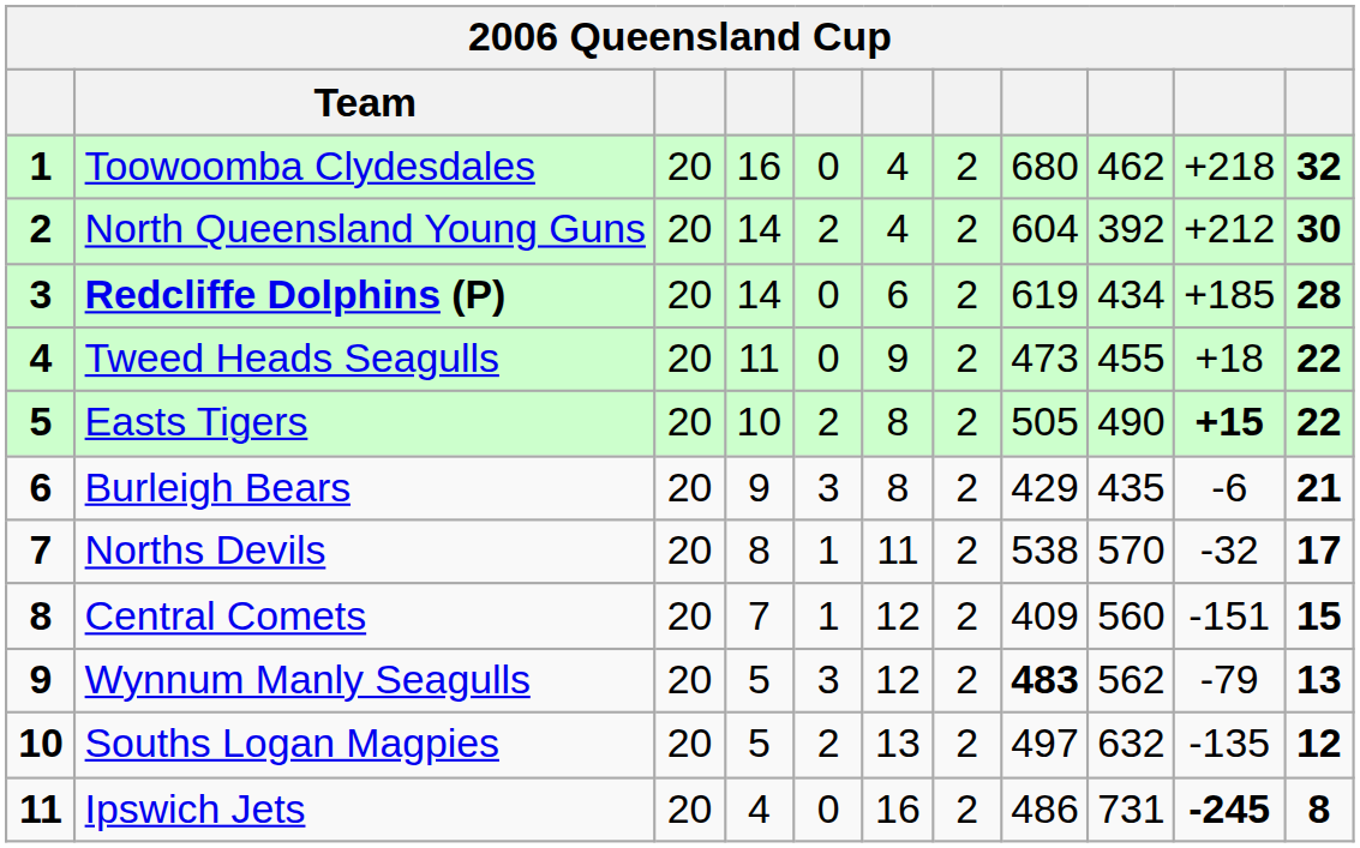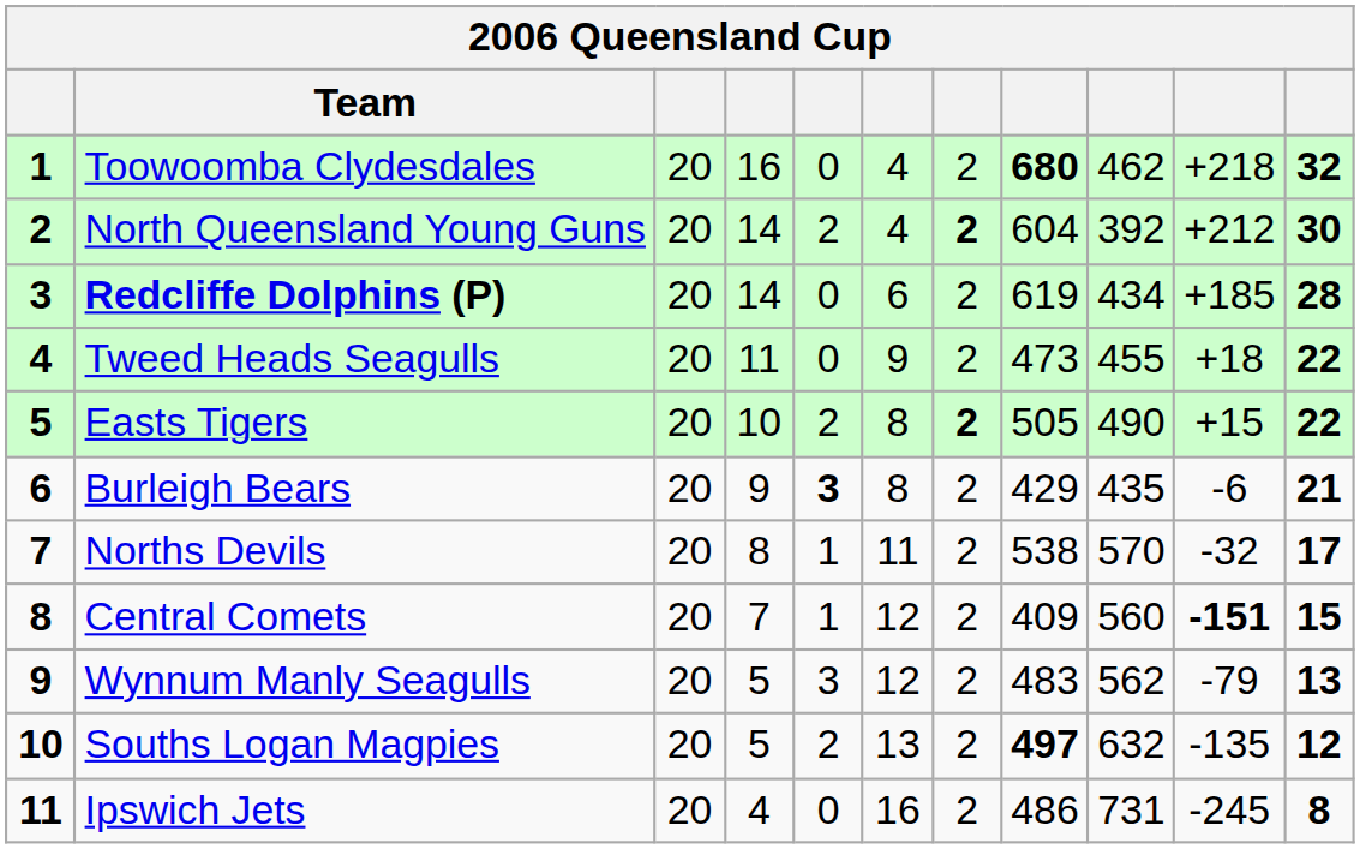Toowoomba Clydesdales | column 8: normal -> bold
North Queensland Young Guns | column 7: normal -> bold
Easts Tigers | column 7: normal -> bold
Easts Tigers | column 10: bold -> normal
Burleigh Bears | column 5: normal -> bold
Central Comets | column 10: normal -> bold
Wynnum Manly Seagulls | column 8: bold -> normal
Souths Logan Magpies | column 8: normal -> bold
Ipswich Jets | column 10: bold -> normal
